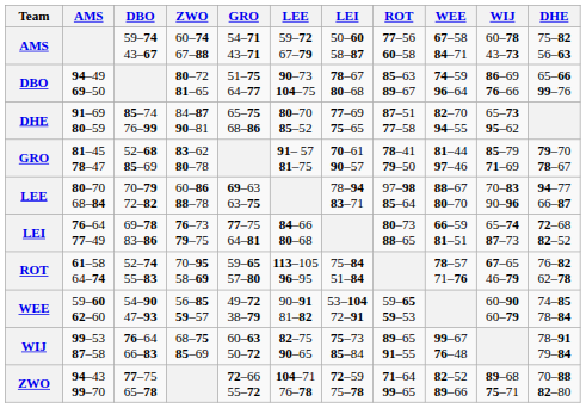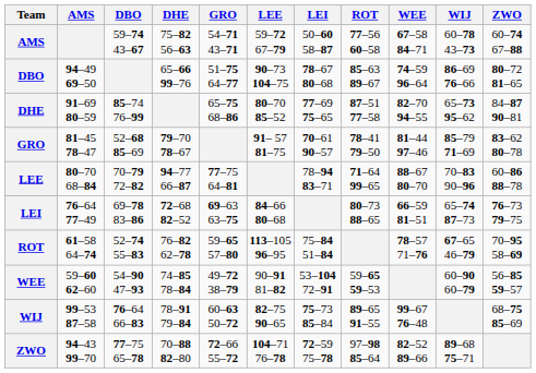columns swapped: DHE <-> ZWO
row 6 | GRO: 69–63 63–75 -> 77–75 64–81
row 6 | ROT: 97–98 85–64 -> 71–64 99–65
row 7 | GRO: 77–75 64–81 -> 69–63 63–75
row 11 | ROT: 71–64 99–65 -> 97–98 85–64
